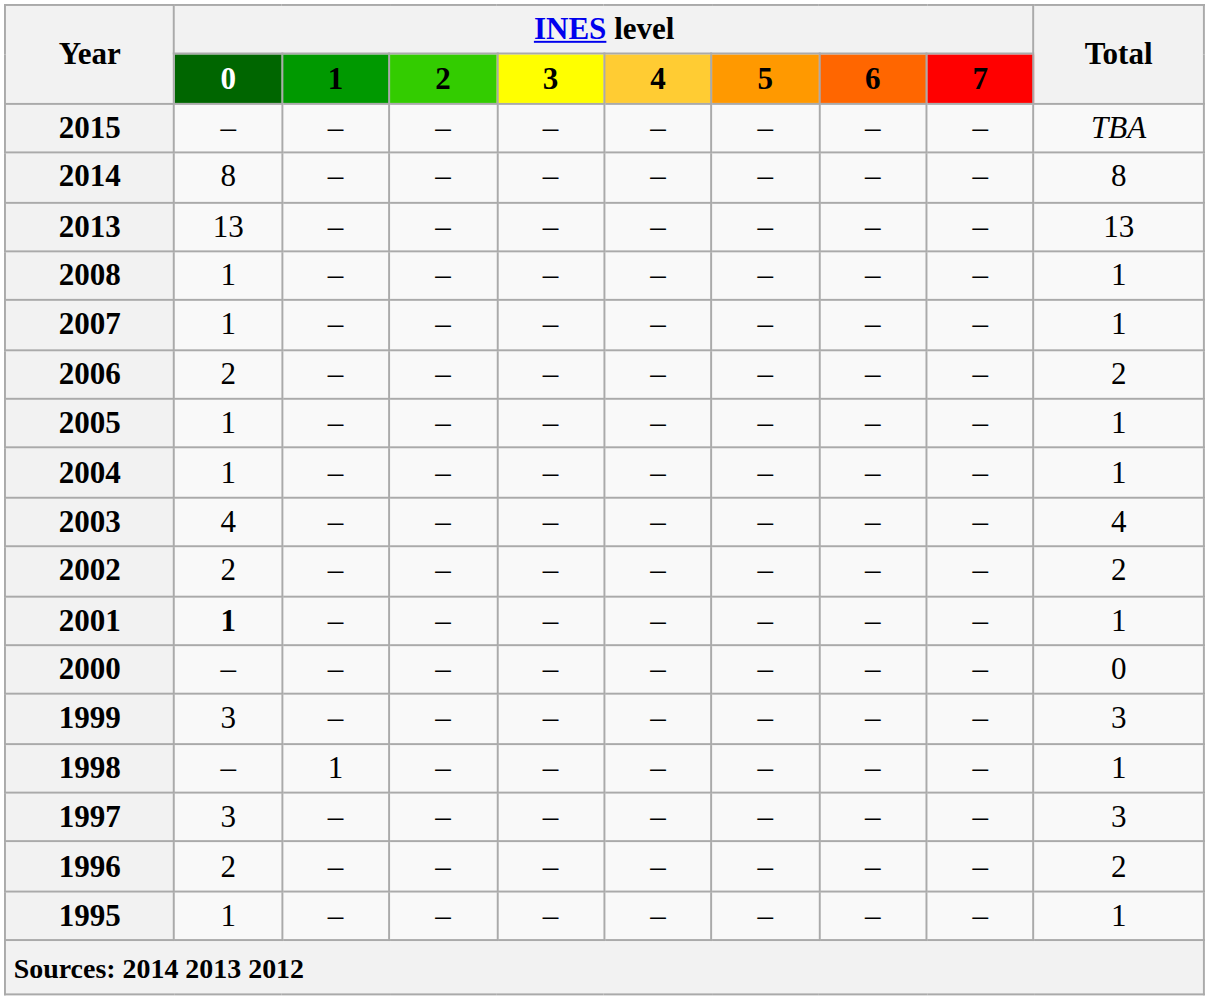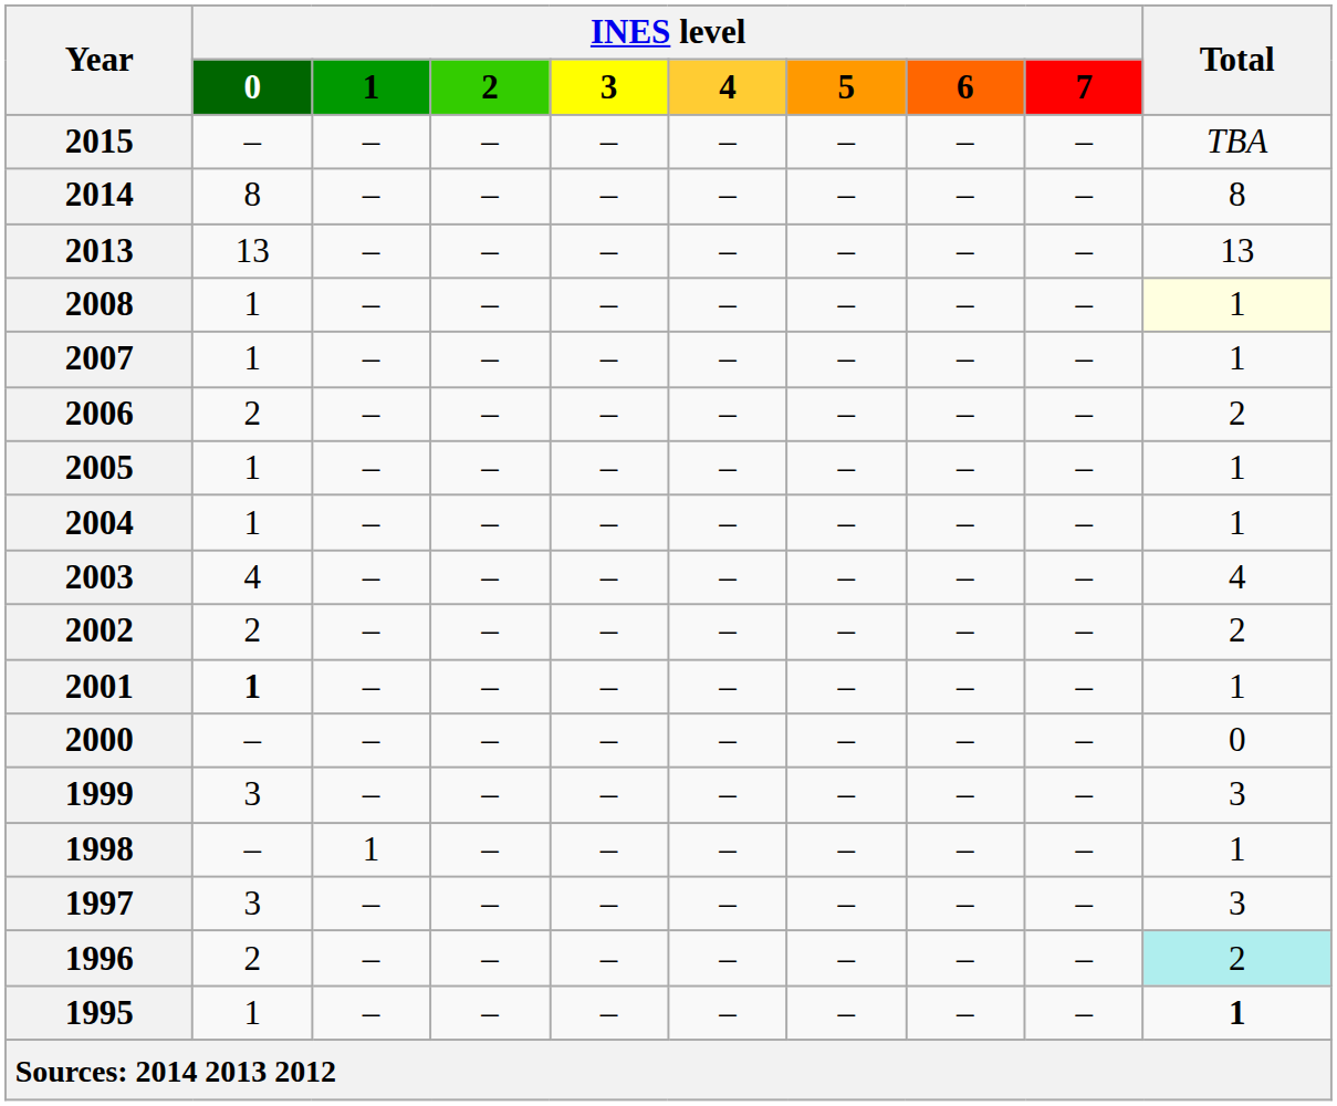2008 | Total: no background -> lightyellow background
1996 | Total: no background -> paleturquoise background
1995 | Total: normal -> bold
